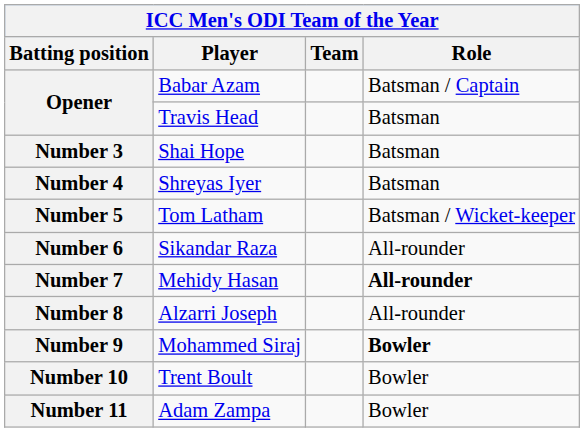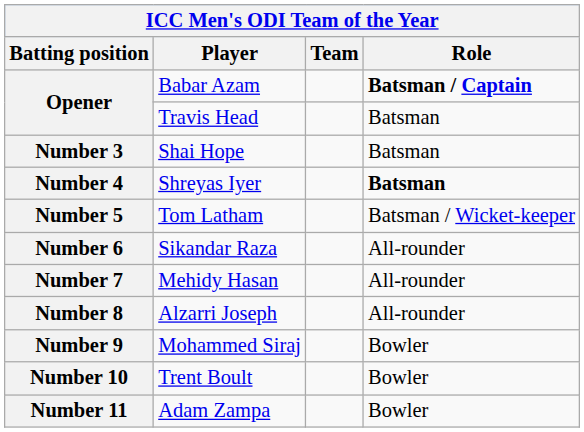Opener / Babar Azam | Role: normal -> bold
Number 4 | Role: normal -> bold
Number 7 | Role: bold -> normal
Number 9 | Role: bold -> normal
